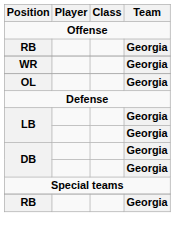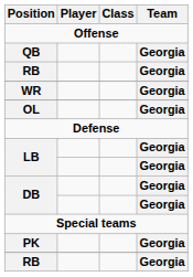+ row: QB | Georgia
+ row: PK | Georgia
